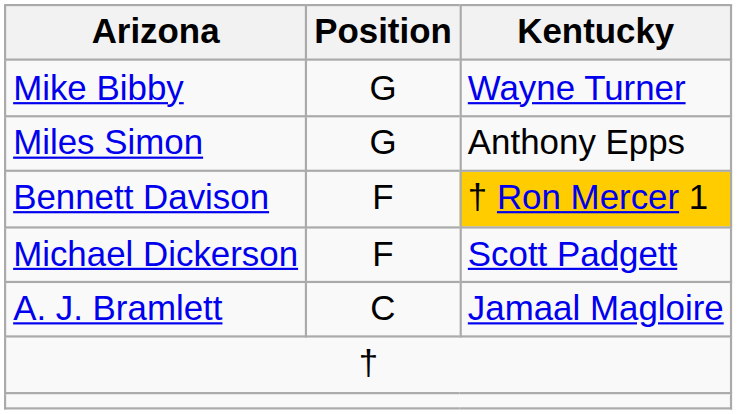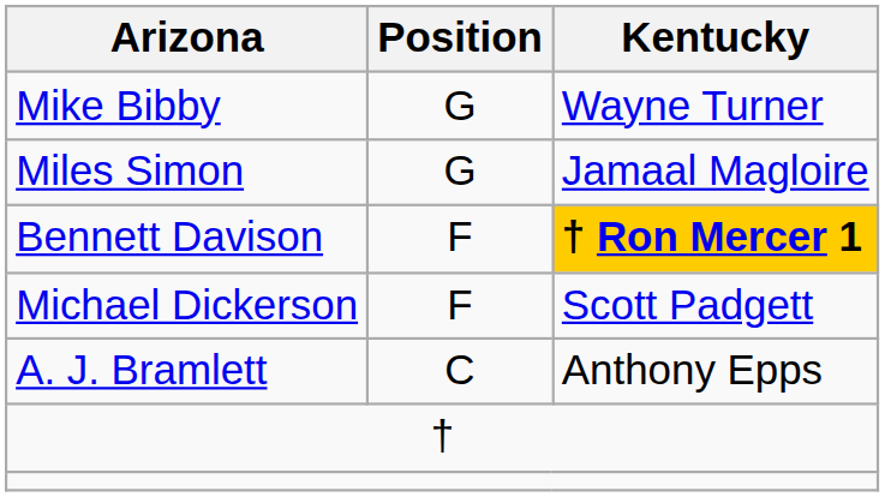Miles Simon | Kentucky: Anthony Epps -> Jamaal Magloire
Bennett Davison | Kentucky: normal -> bold
A. J. Bramlett | Kentucky: Jamaal Magloire -> Anthony Epps
